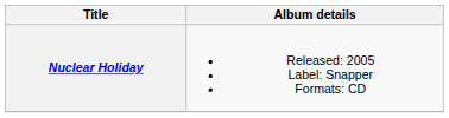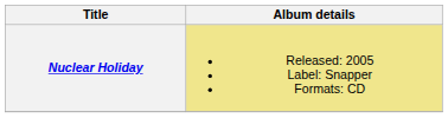Nuclear Holiday | Album details: no background -> khaki background
